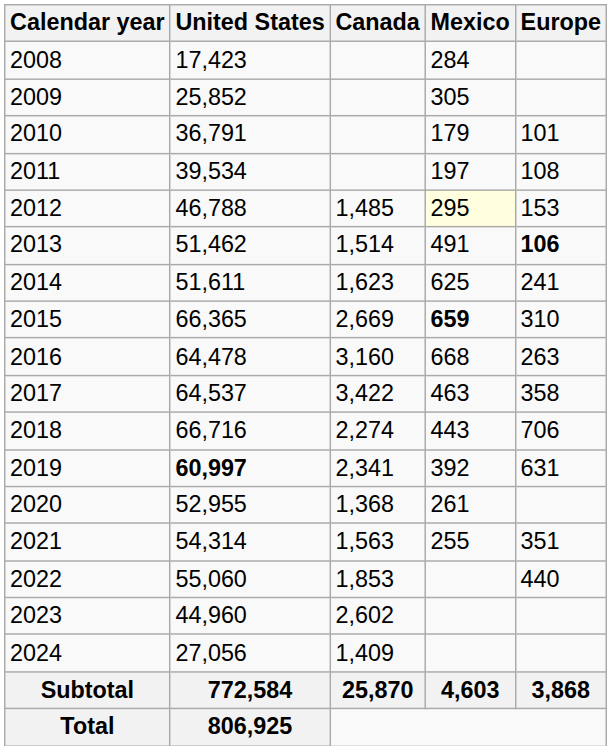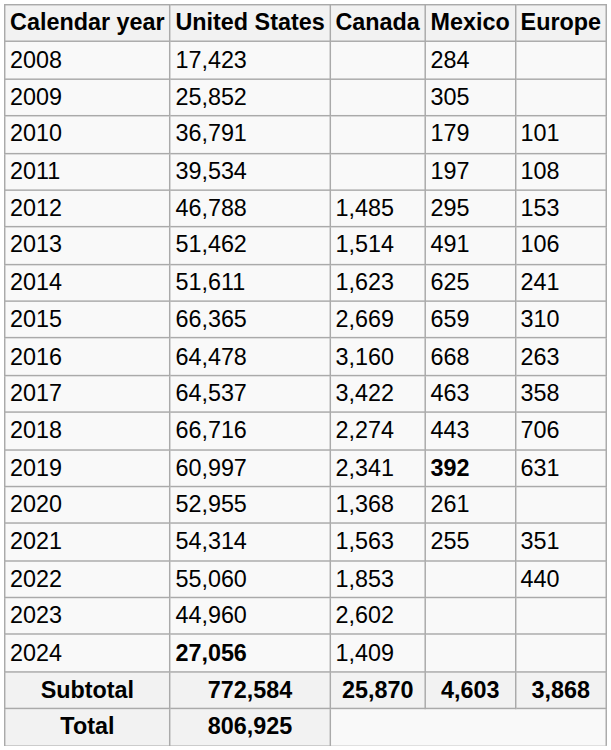2012 | Mexico: lightyellow background -> no background
2013 | Europe: bold -> normal
2015 | Mexico: bold -> normal
2019 | United States: bold -> normal
2019 | Mexico: normal -> bold
2024 | United States: normal -> bold
